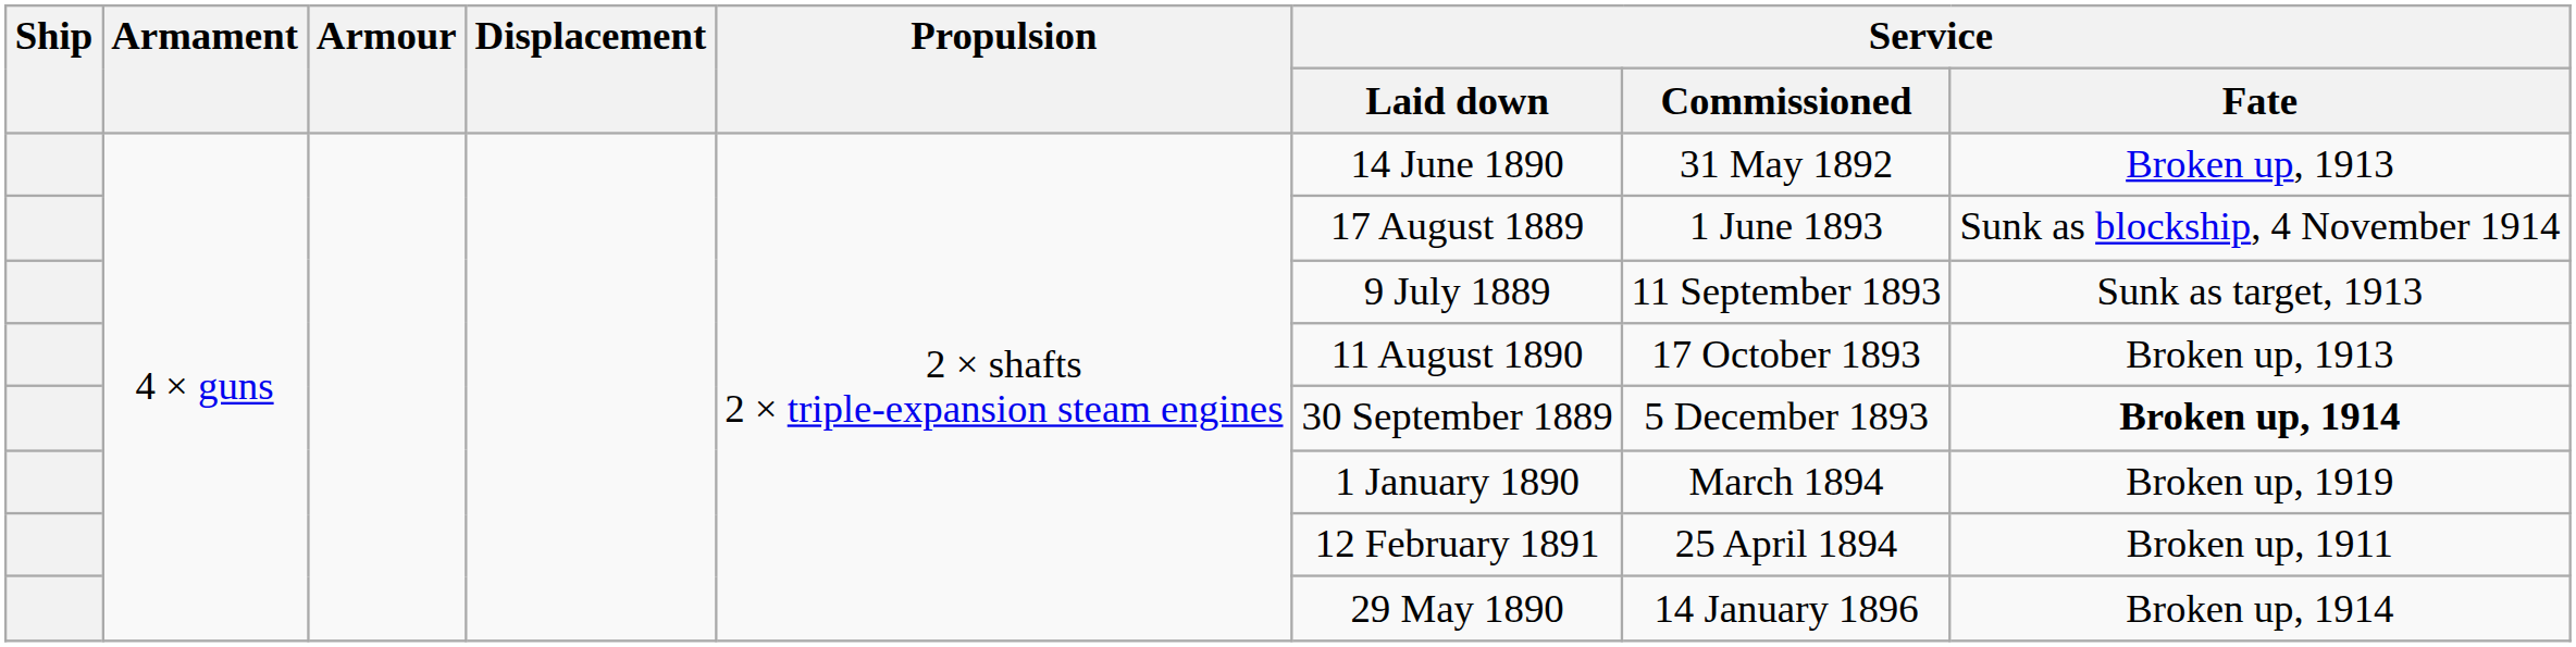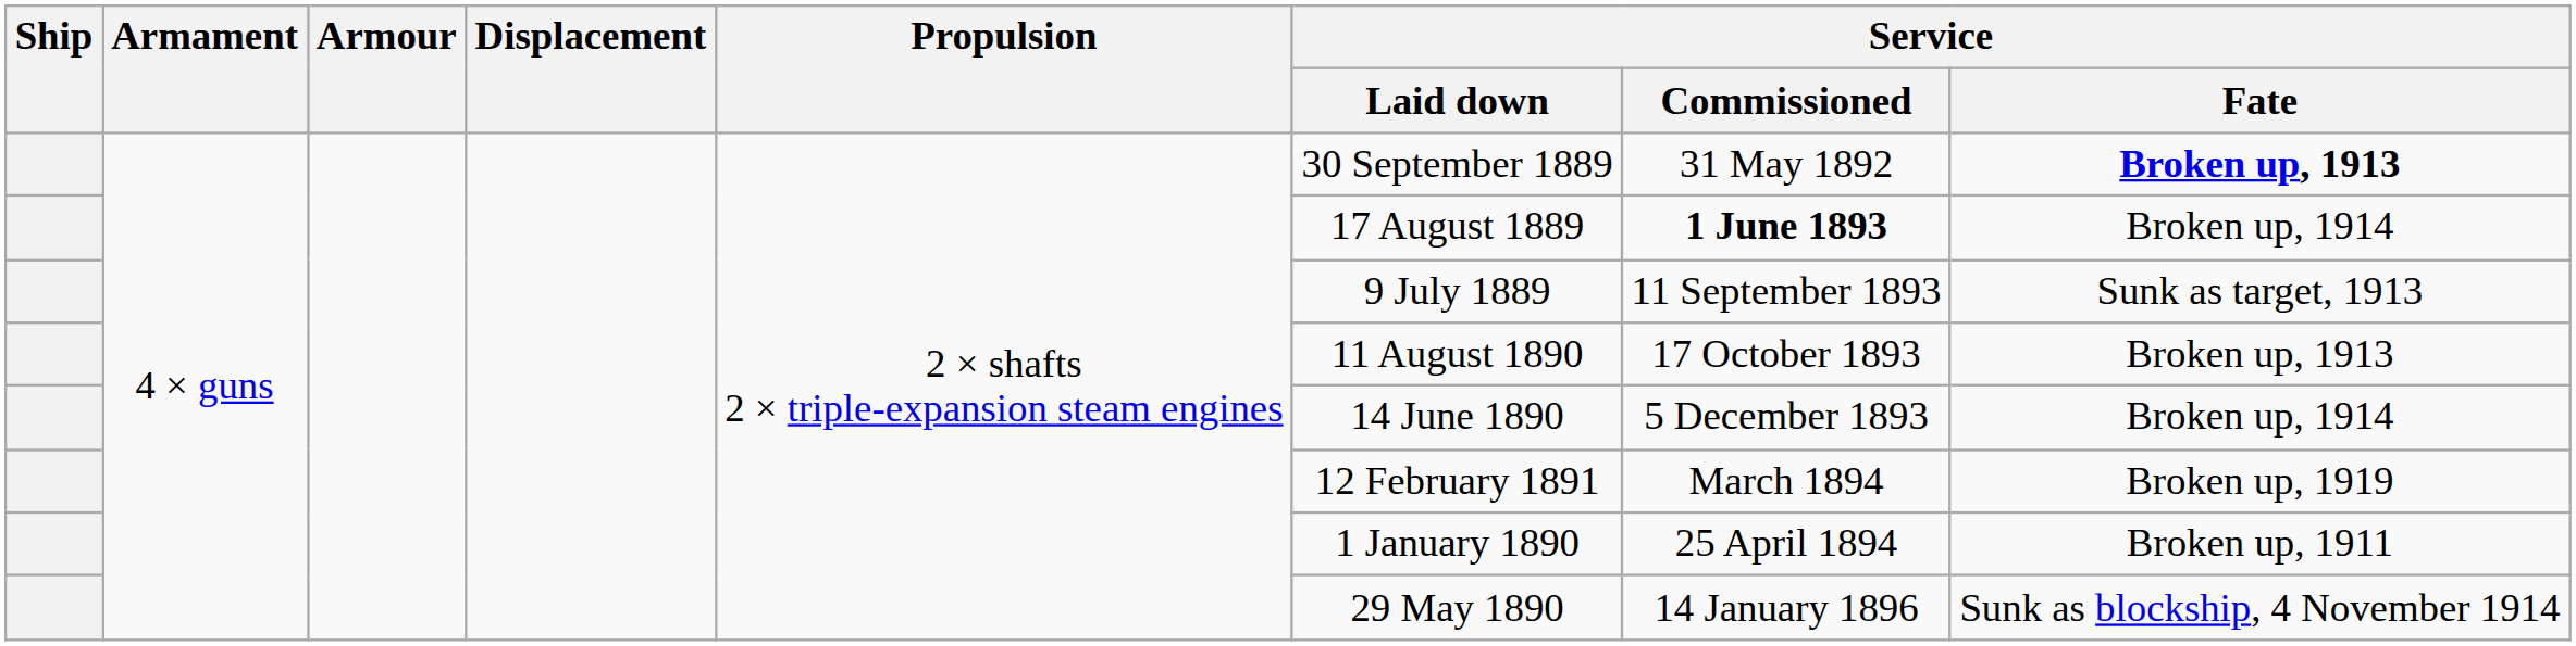row 3 | Service / Laid down: 14 June 1890 -> 30 September 1889
row 3 | Service / Fate: normal -> bold
row 4 | Service / Commissioned: normal -> bold
row 4 | Service / Fate: Sunk as blockship, 4 November 1914 -> Broken up, 1914
row 7 | Service / Laid down: 30 September 1889 -> 14 June 1890
row 7 | Service / Fate: bold -> normal
row 8 | Service / Laid down: 1 January 1890 -> 12 February 1891
row 9 | Service / Laid down: 12 February 1891 -> 1 January 1890
row 10 | Service / Fate: Broken up, 1914 -> Sunk as blockship, 4 November 1914
